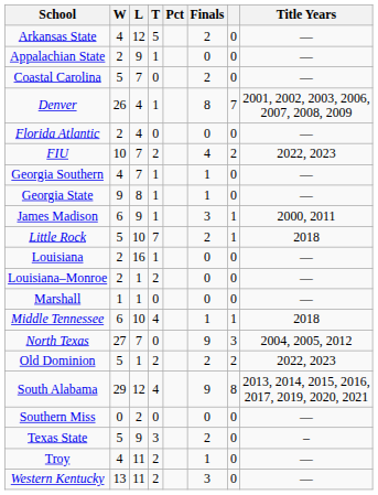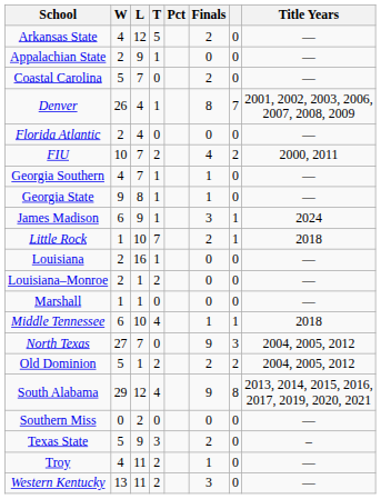FIU | Title Years: 2022, 2023 -> 2000, 2011
James Madison | Title Years: 2000, 2011 -> 2024
Little Rock | W: 5 -> 1
Old Dominion | Title Years: 2022, 2023 -> 2004, 2005, 2012
